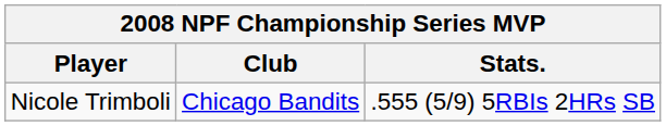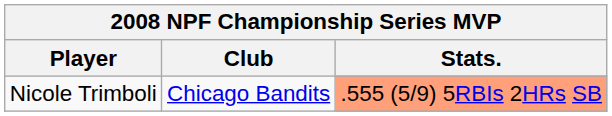Nicole Trimboli | Stats.: no background -> lightsalmon background
